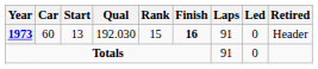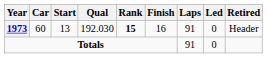1973 | Rank: normal -> bold
1973 | Finish: bold -> normal
